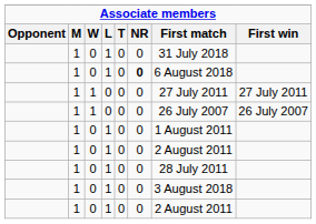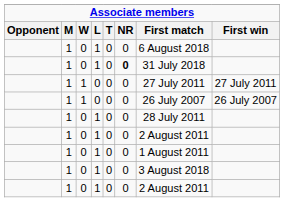row 3 | First match: 31 July 2018 -> 6 August 2018
row 4 | First match: 6 August 2018 -> 31 July 2018
row 7 | First match: 1 August 2011 -> 28 July 2011
row 9 | First match: 28 July 2011 -> 1 August 2011
